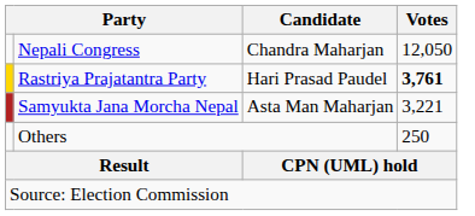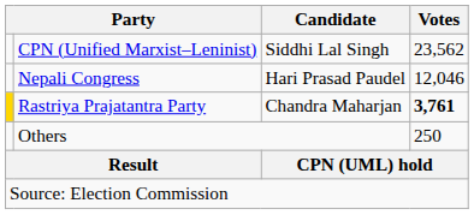+ row: CPN (Unified Marxist–Leninist) | Siddhi Lal Singh | 23,562
Nepali Congress | Candidate: Chandra Maharjan -> Hari Prasad Paudel
Nepali Congress | Votes: 12,050 -> 12,046
Rastriya Prajatantra Party | Candidate: Hari Prasad Paudel -> Chandra Maharjan
- row: Samyukta Jana Morcha Nepal | Asta Man Maharjan | 3,221
